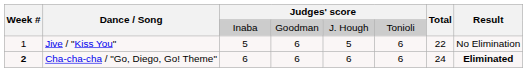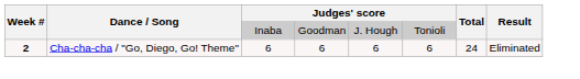- row: 1 | Jive / "Kiss You" | 5 | 6 | 5 | 6 | 22 | No Elimination
Cha-cha-cha / "Go, Diego, Go! Theme" | Result: bold -> normal
